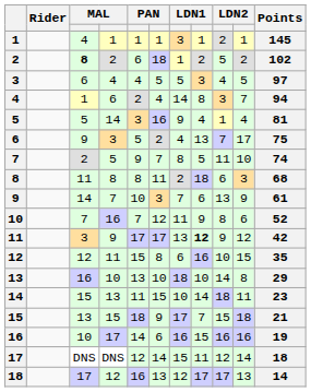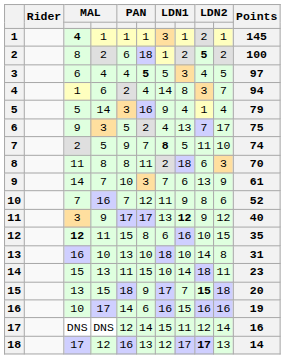row 3 | column 3: normal -> bold
row 4 | column 3: bold -> normal
row 4 | column 9: normal -> bold
row 4 | Points: 102 -> 100
row 5 | column 6: normal -> bold
row 7 | Points: 81 -> 79
row 9 | column 7: normal -> bold
row 10 | Points: 68 -> 70
row 13 | Points: 42 -> 40
row 14 | column 3: normal -> bold
row 15 | Points: 29 -> 31
row 17 | column 9: normal -> bold
row 17 | Points: 21 -> 20
row 19 | Points: 18 -> 16
row 20 | column 9: normal -> bold
